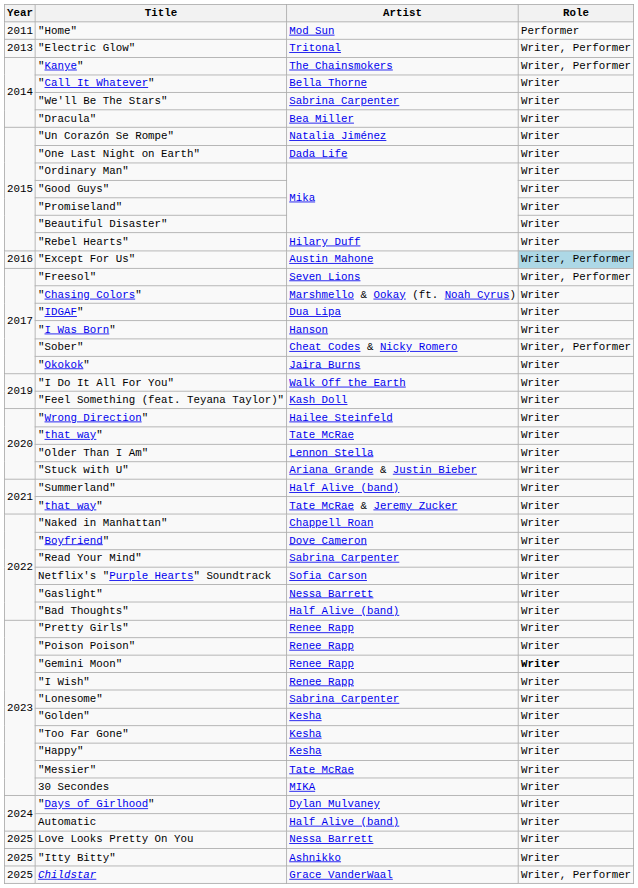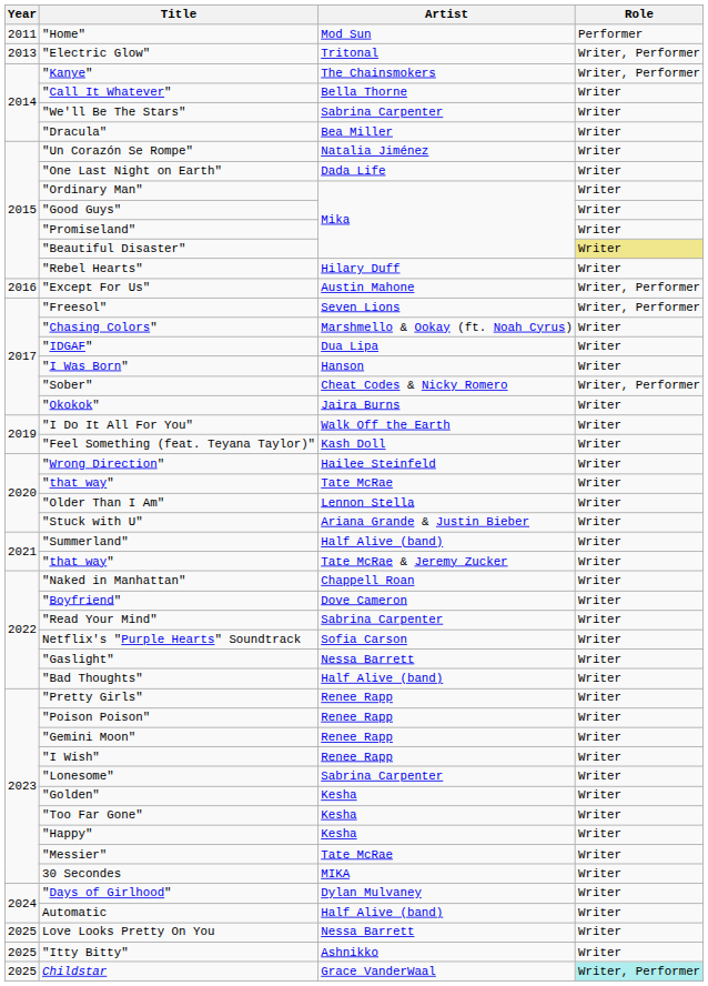"Beautiful Disaster" | Role: no background -> khaki background
"Except For Us" | Role: lightblue background -> no background
"Gemini Moon" | Role: bold -> normal
Childstar | Role: no background -> paleturquoise background
